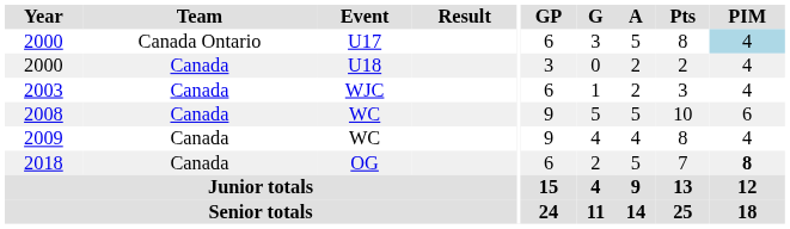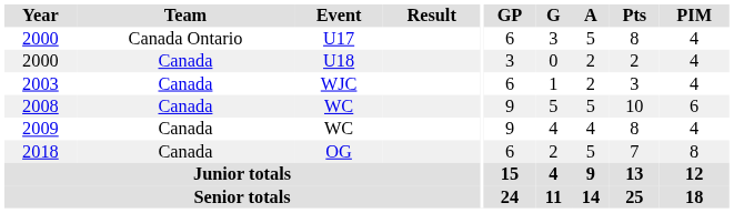2000 / U17 | PIM: lightblue background -> no background
2018 | PIM: bold -> normal
